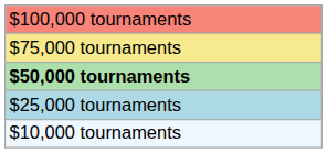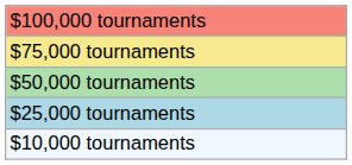row 3 | column 1: bold -> normal
